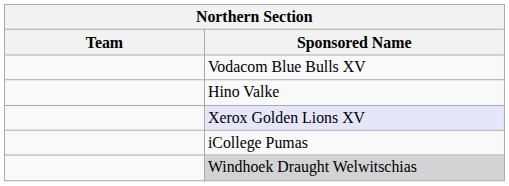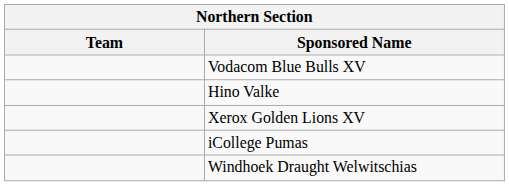Xerox Golden Lions XV | Sponsored Name: lavender background -> no background
Windhoek Draught Welwitschias | Sponsored Name: lightgrey background -> no background
